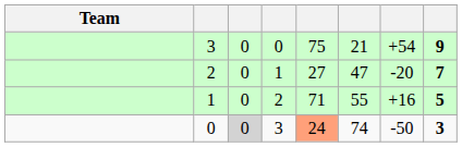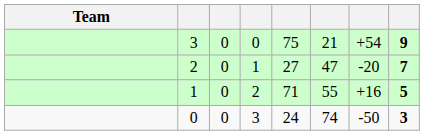row 5 | column 3: lightgrey background -> no background
row 5 | column 5: lightsalmon background -> no background
